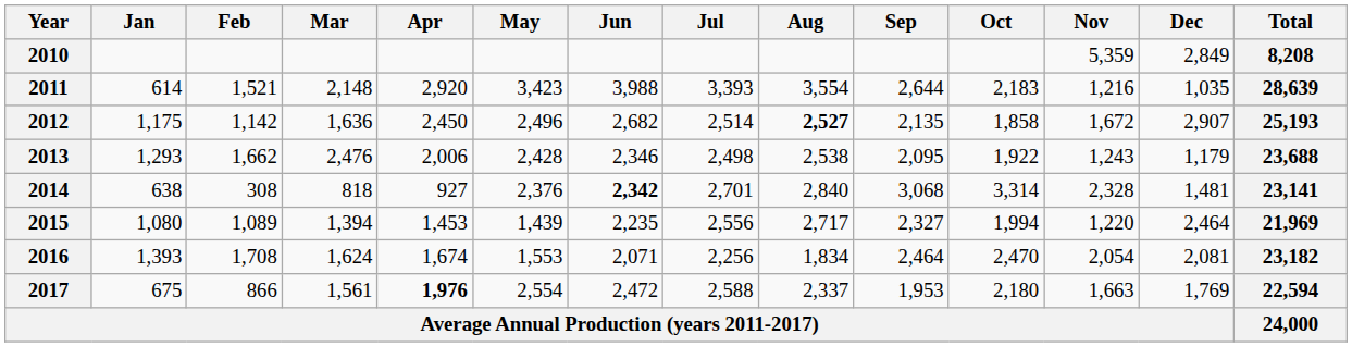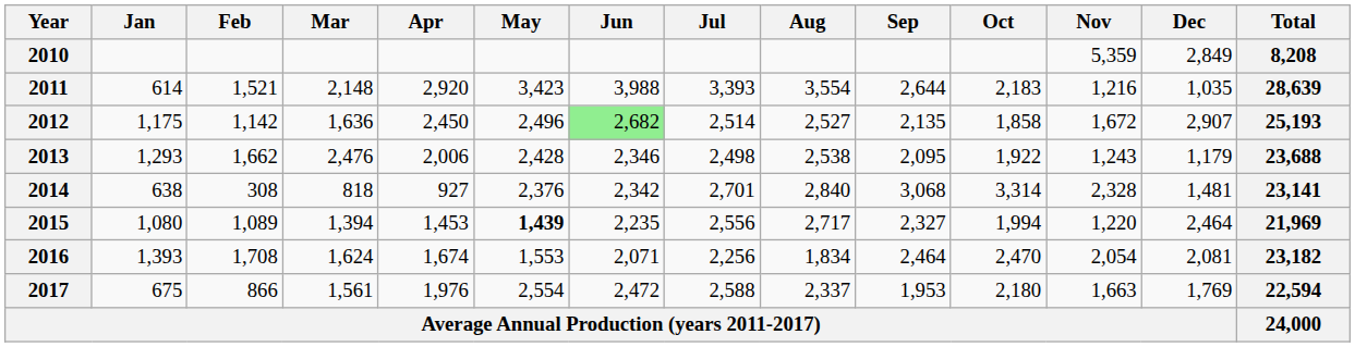2012 | Jun: no background -> lightgreen background
2012 | Aug: bold -> normal
2014 | Jun: bold -> normal
2015 | May: normal -> bold
2017 | Apr: bold -> normal
